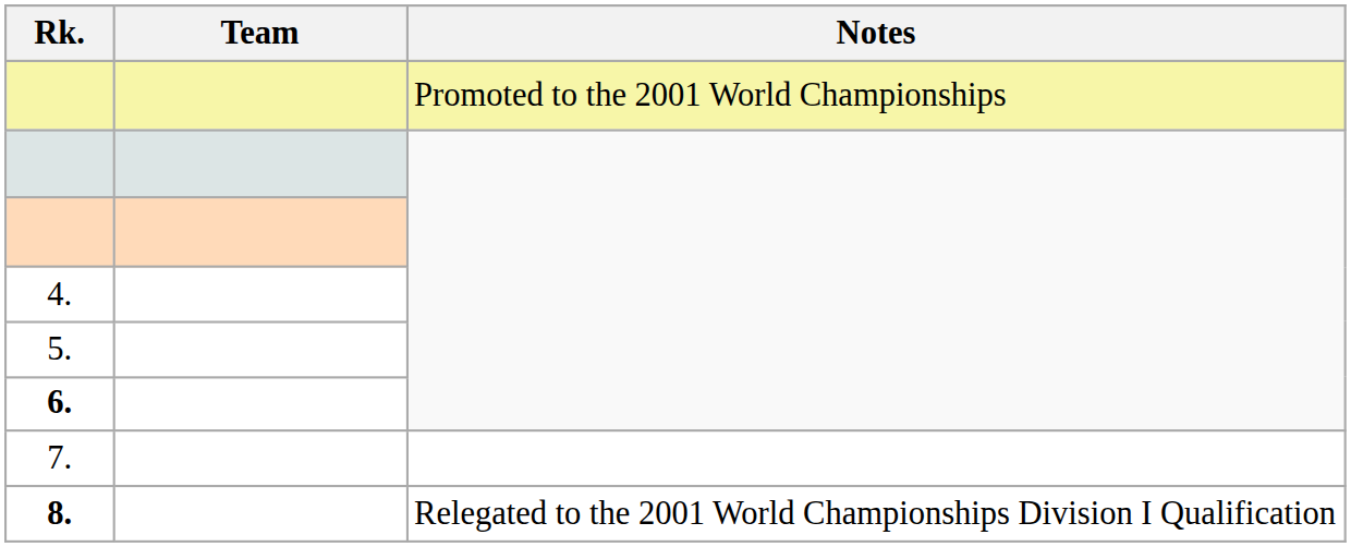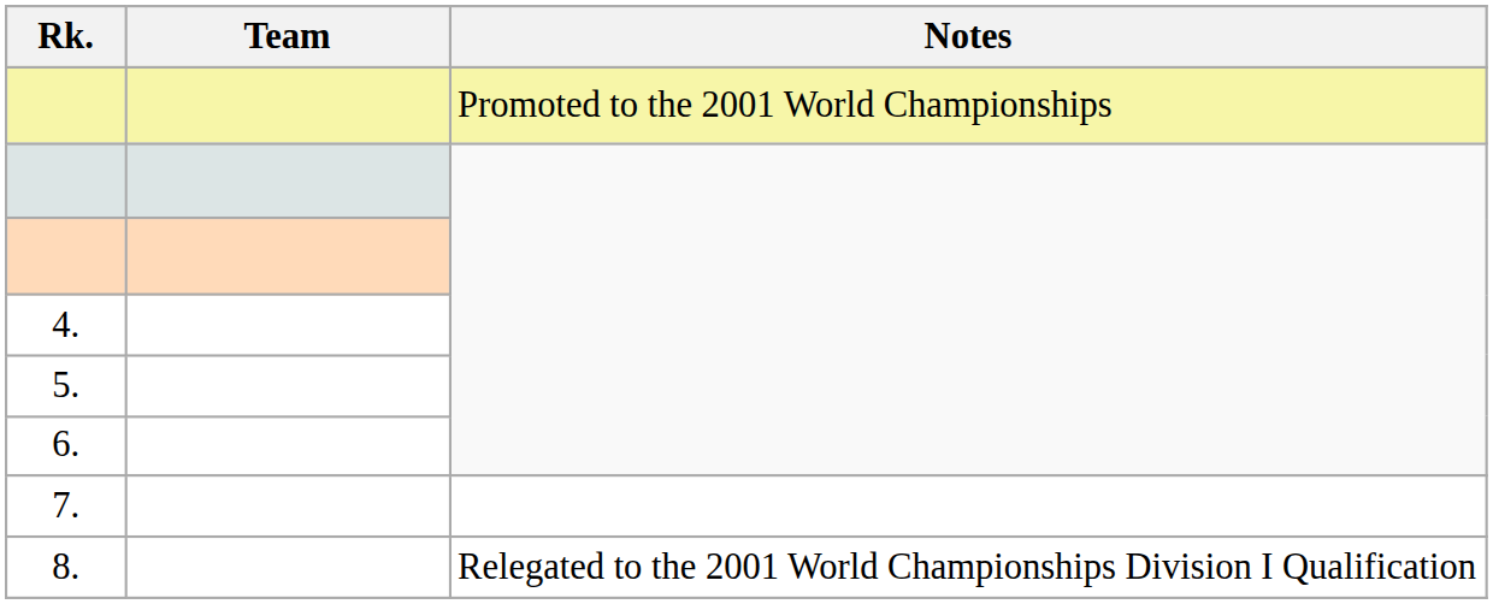6. | Rk.: bold -> normal
8. | Rk.: bold -> normal
